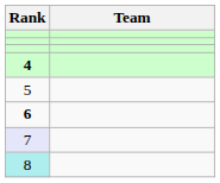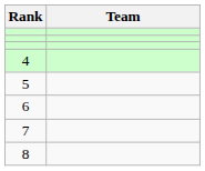row 5 | Rank: bold -> normal
row 7 | Rank: bold -> normal
row 8 | Rank: lavender background -> no background
row 9 | Rank: paleturquoise background -> no background
